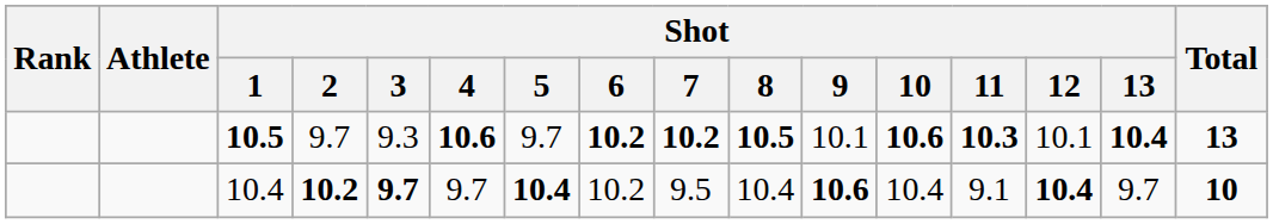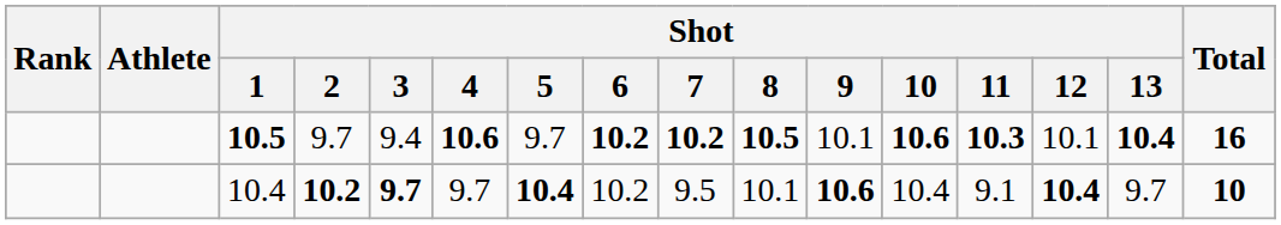row 3 | Shot / 3: 9.3 -> 9.4
row 3 | Total: 13 -> 16
row 4 | Shot / 8: 10.4 -> 10.1
